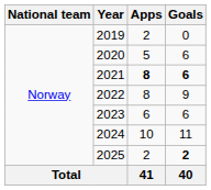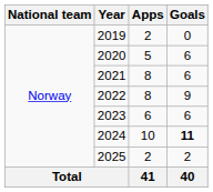2021 | Apps: bold -> normal
2021 | Goals: bold -> normal
2024 | Goals: normal -> bold
2025 | Goals: bold -> normal
